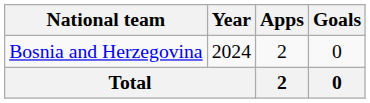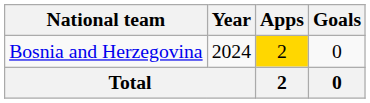Bosnia and Herzegovina | Apps: no background -> gold background
